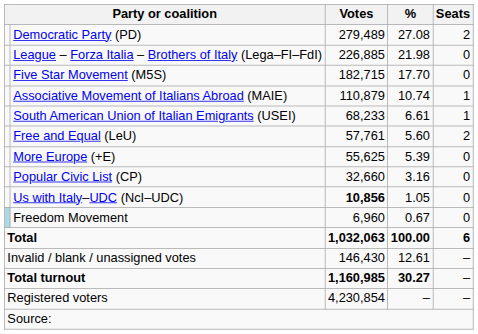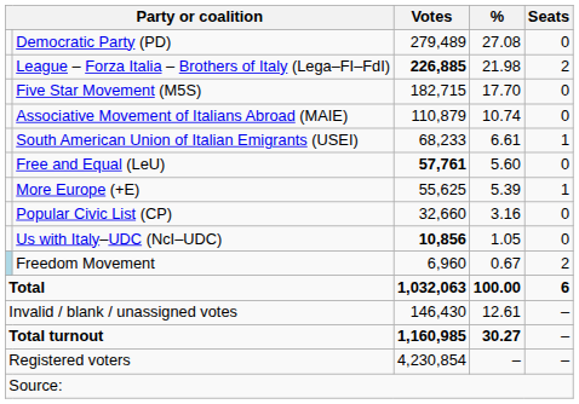Democratic Party (PD) | Seats: 2 -> 0
League – Forza Italia – Brothers of Italy (Lega–FI–FdI) | Votes: normal -> bold
League – Forza Italia – Brothers of Italy (Lega–FI–FdI) | Seats: 0 -> 2
Associative Movement of Italians Abroad (MAIE) | Seats: 1 -> 0
Free and Equal (LeU) | Votes: normal -> bold
Free and Equal (LeU) | Seats: 2 -> 0
More Europe (+E) | Seats: 0 -> 1
Freedom Movement | Seats: 0 -> 2
